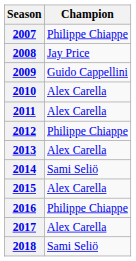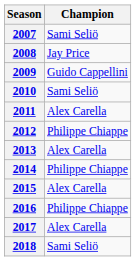2007 | Champion: Philippe Chiappe -> Sami Seliö
2010 | Champion: Alex Carella -> Sami Seliö
2014 | Champion: Sami Seliö -> Philippe Chiappe
